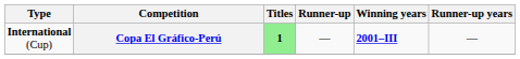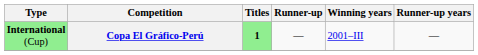Copa El Gráfico-Perú | Type: no background -> lightgreen background
Copa El Gráfico-Perú | Winning years: bold -> normal
